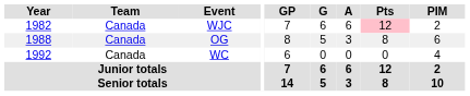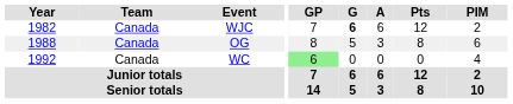WJC | G: normal -> bold
WJC | Pts: pink background -> no background
WC | GP: no background -> lightgreen background
